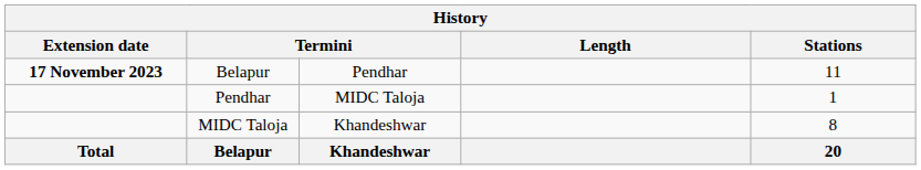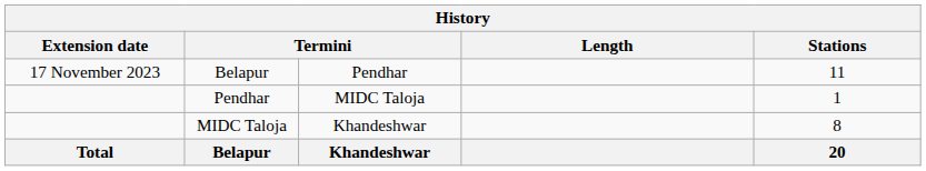Belapur / Pendhar | Extension date: bold -> normal
